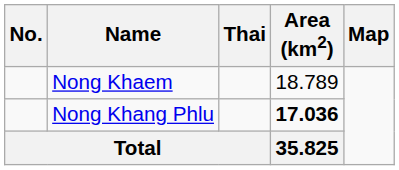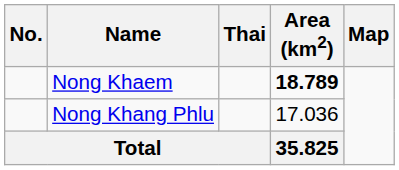Nong Khaem | Area (km2): normal -> bold
Nong Khang Phlu | Area (km2): bold -> normal
